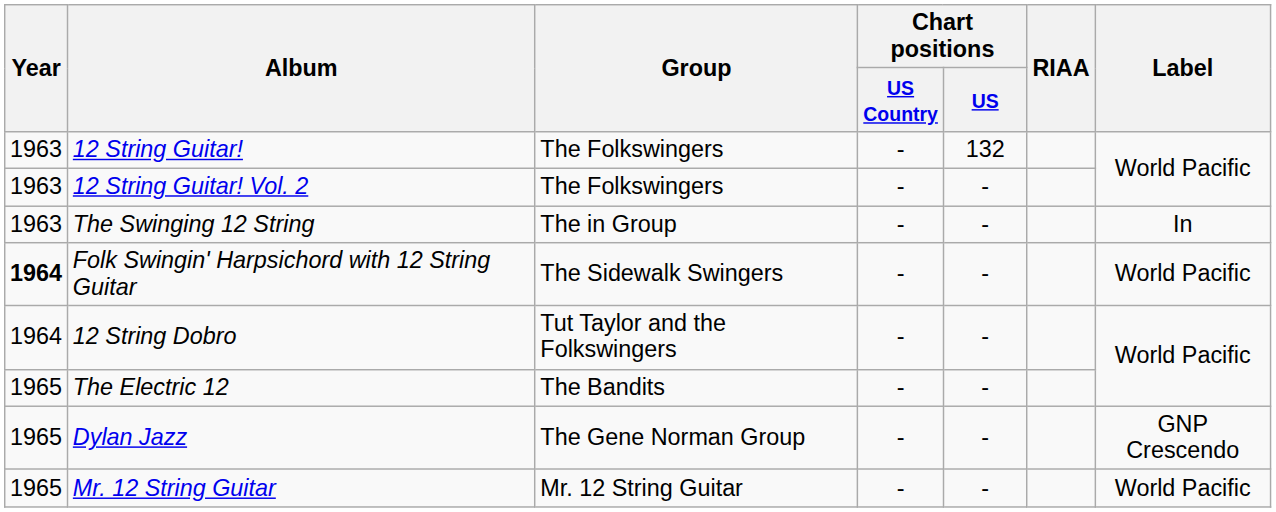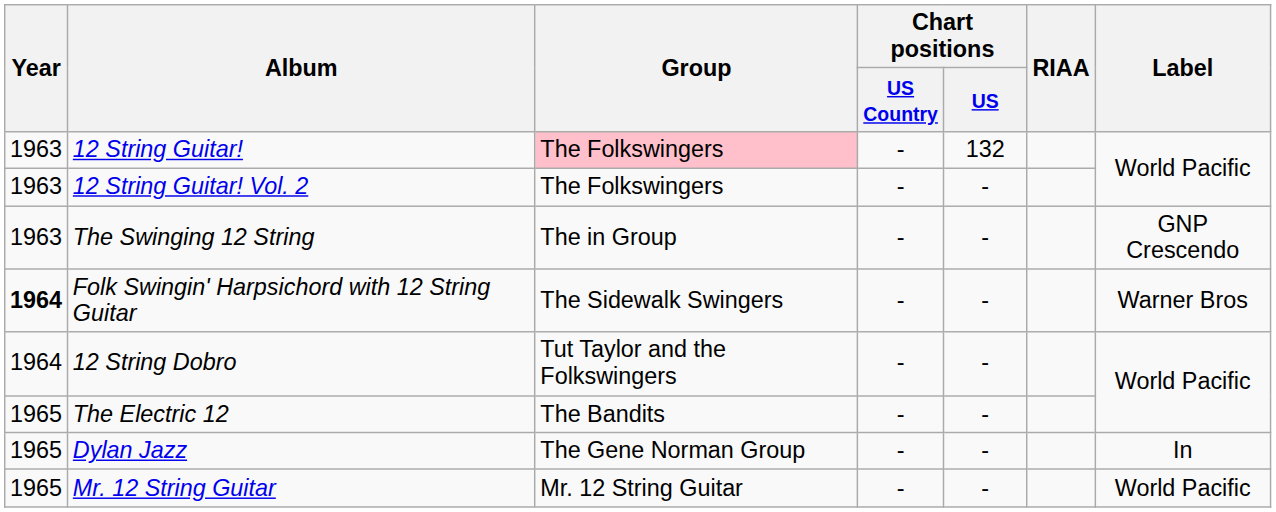12 String Guitar! | Group: no background -> pink background
The Swinging 12 String | Label: In -> GNP Crescendo
Folk Swingin' Harpsichord with 12 String Guitar | Label: World Pacific -> Warner Bros
Dylan Jazz | Label: GNP Crescendo -> In
